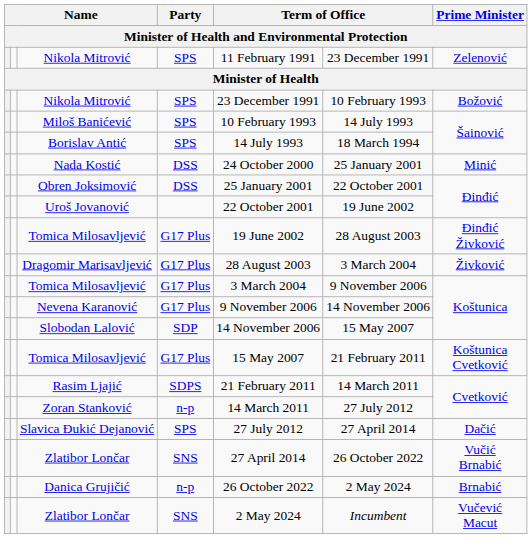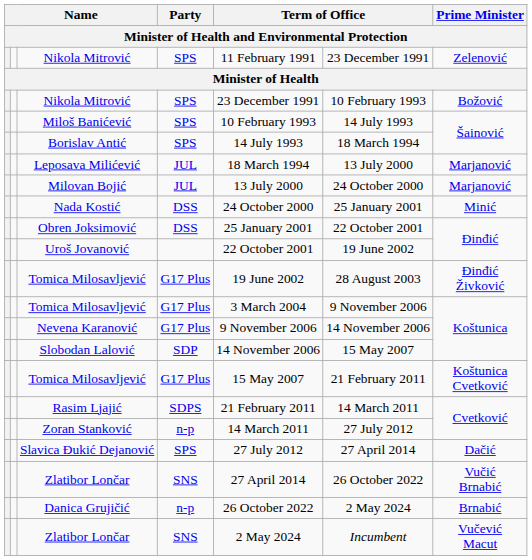+ row: Leposava Milićević | JUL | 18 March 1994 | 13 July 2000 | Marjanović
+ row: Milovan Bojić | JUL | 13 July 2000 | 24 October 2000 | Marjanović
- row: Dragomir Marisavljević | G17 Plus | 28 August 2003 | 3 March 2004 | Živković
